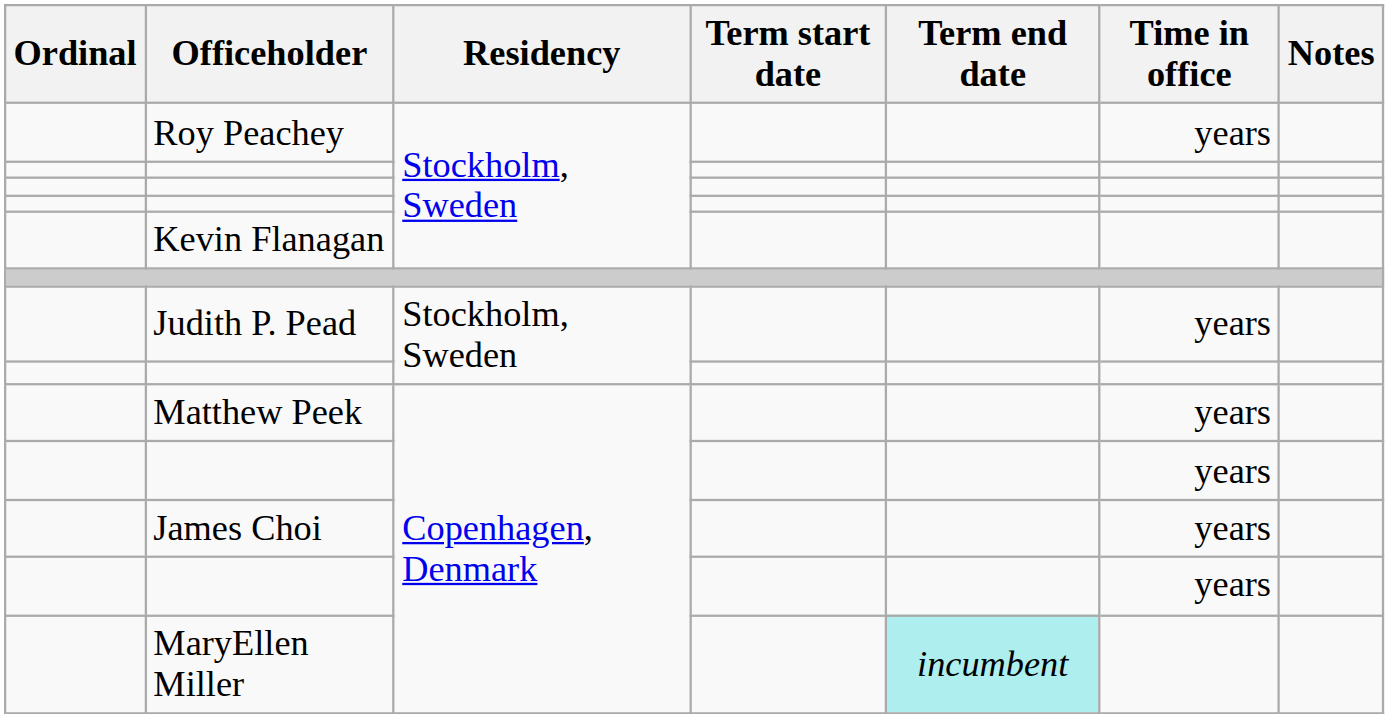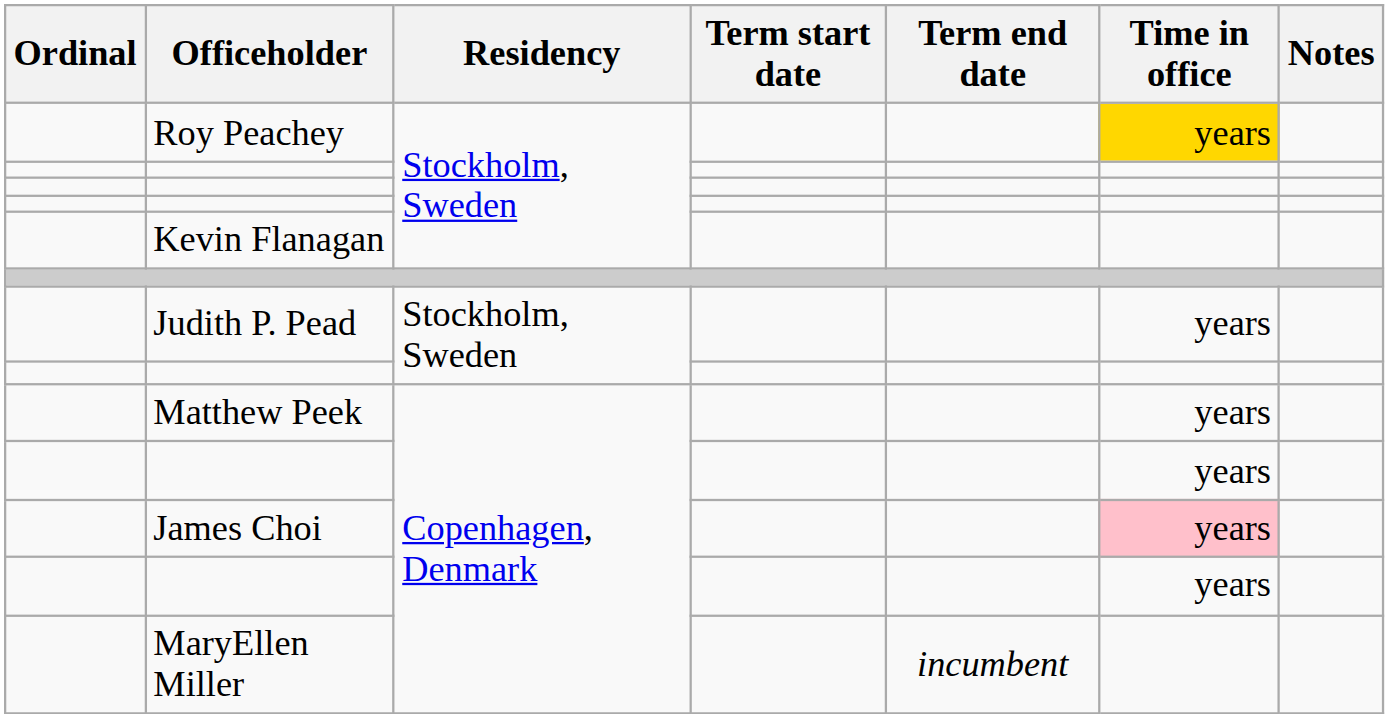Roy Peachey | Time in office: no background -> gold background
James Choi | Time in office: no background -> pink background
MaryEllen Miller | Term end date: paleturquoise background -> no background
